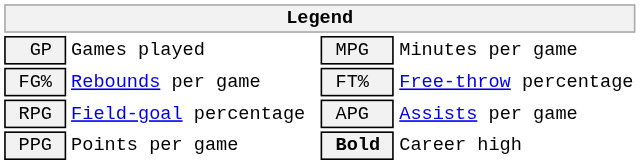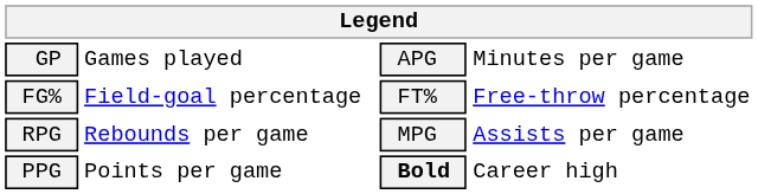GP | column 3: MPG -> APG
FG% | column 2: Rebounds per game -> Field-goal percentage
RPG | column 2: Field-goal percentage -> Rebounds per game
RPG | column 3: APG -> MPG
